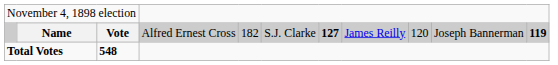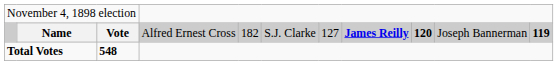row 2 | column 7: bold -> normal
row 2 | column 8: normal -> bold
row 2 | column 9: normal -> bold
